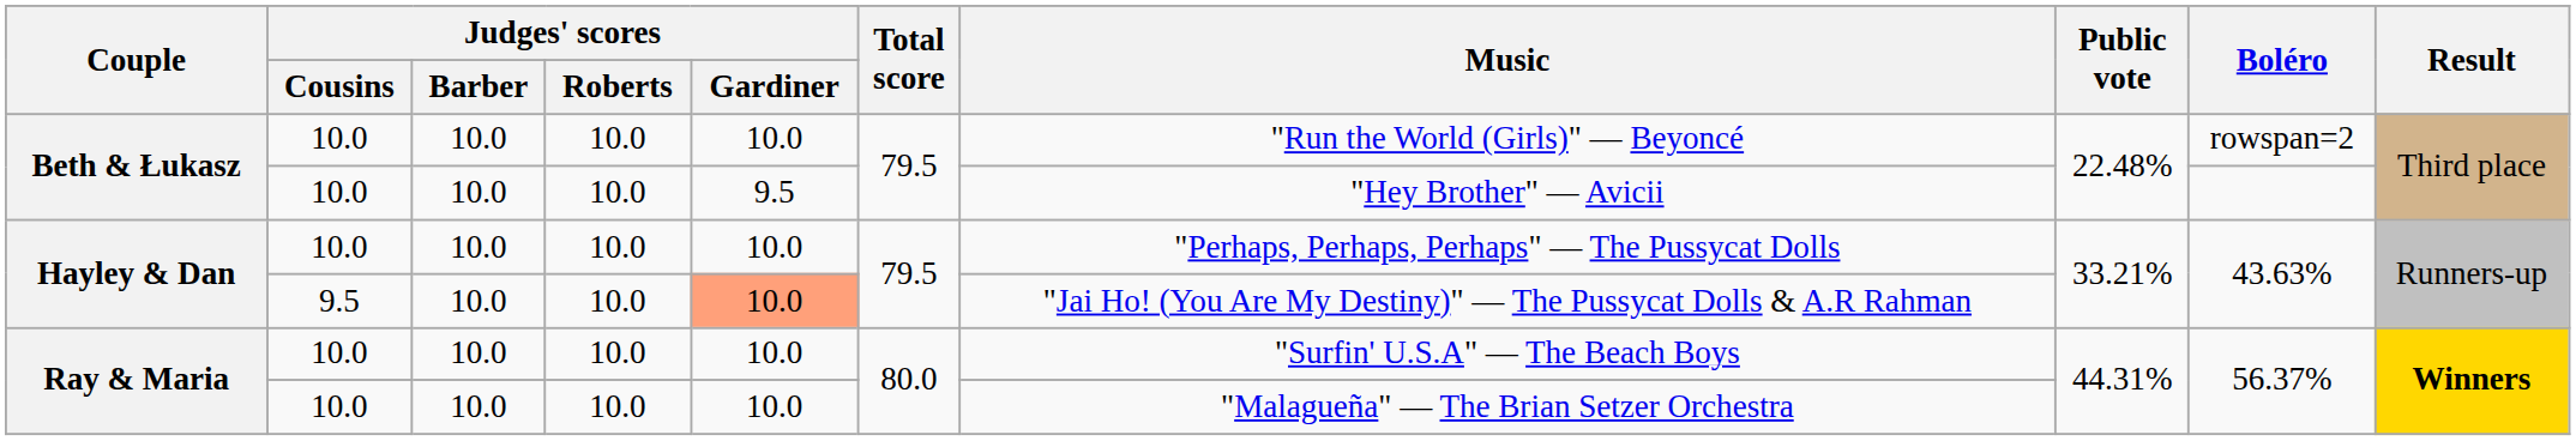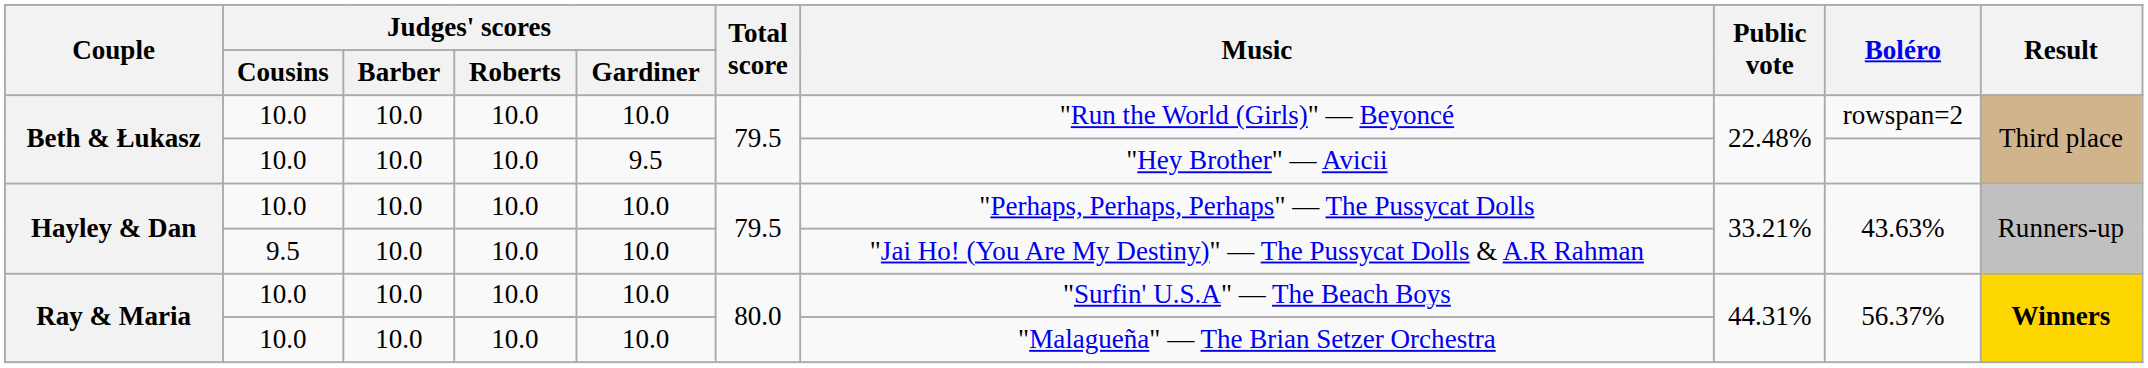Hayley & Dan / 9.5 | Judges' scores / Gardiner: lightsalmon background -> no background
